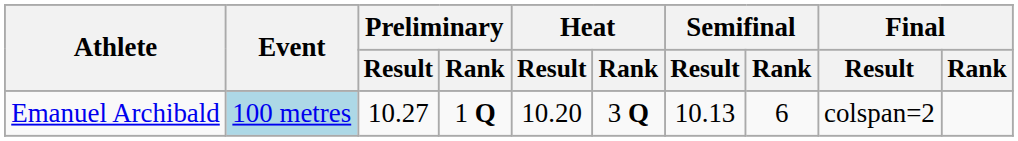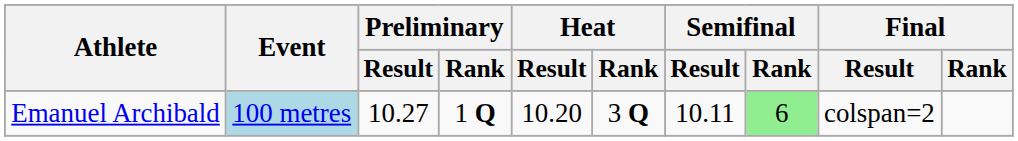Emanuel Archibald | Semifinal / Result: 10.13 -> 10.11
Emanuel Archibald | Semifinal / Rank: no background -> lightgreen background
